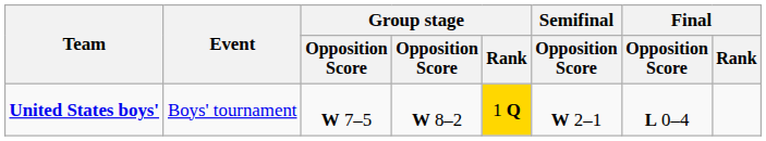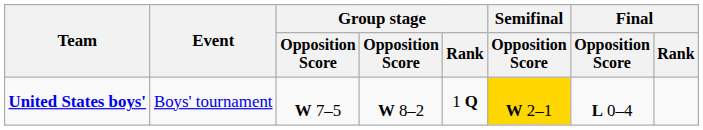United States boys' | Group stage / Rank: gold background -> no background
United States boys' | Semifinal / Opposition Score: no background -> gold background
